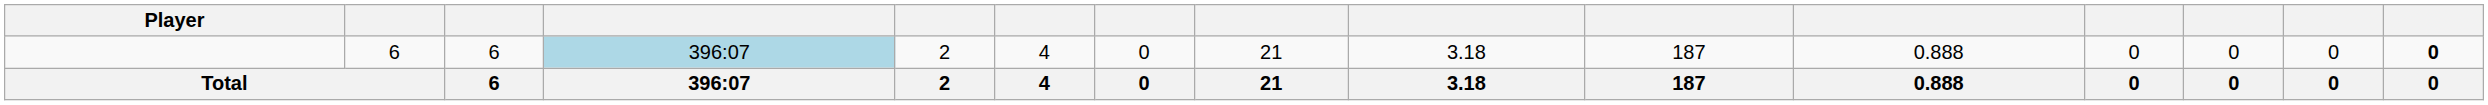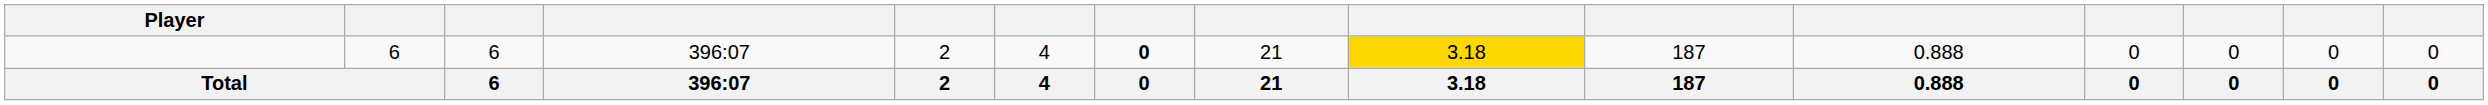row 2 | column 4: lightblue background -> no background
row 2 | column 7: normal -> bold
row 2 | column 9: no background -> gold background
row 2 | column 15: bold -> normal
